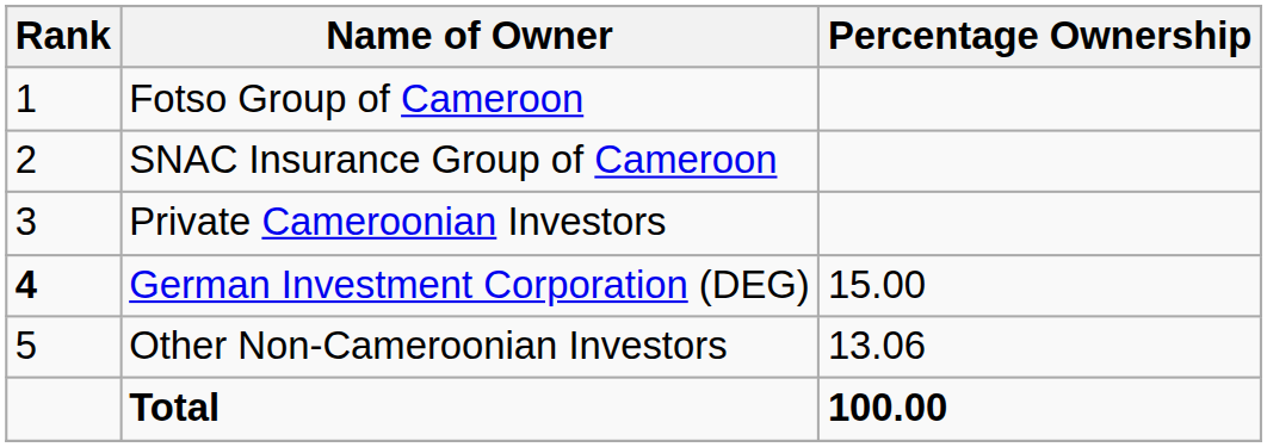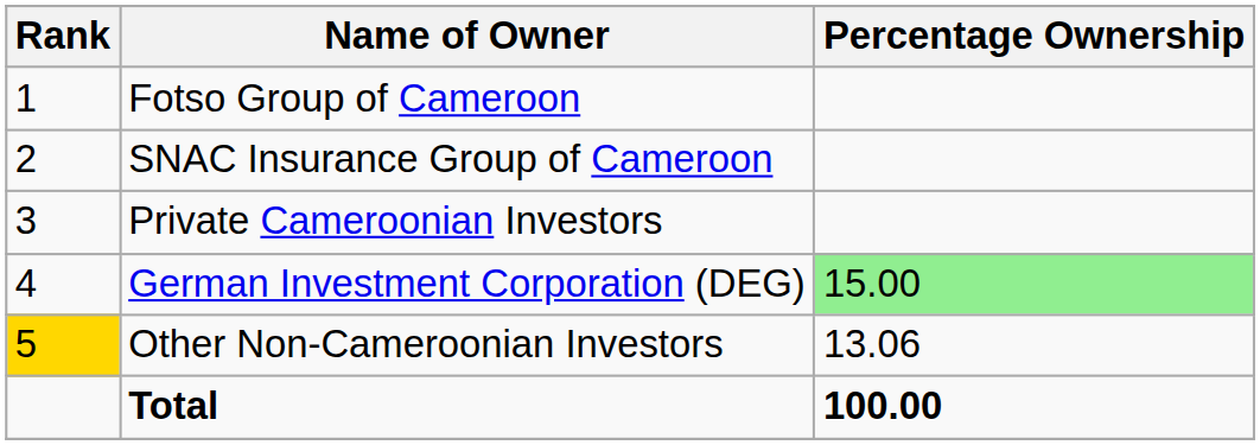German Investment Corporation (DEG) | Rank: bold -> normal
German Investment Corporation (DEG) | Percentage Ownership: no background -> lightgreen background
Other Non-Cameroonian Investors | Rank: no background -> gold background
